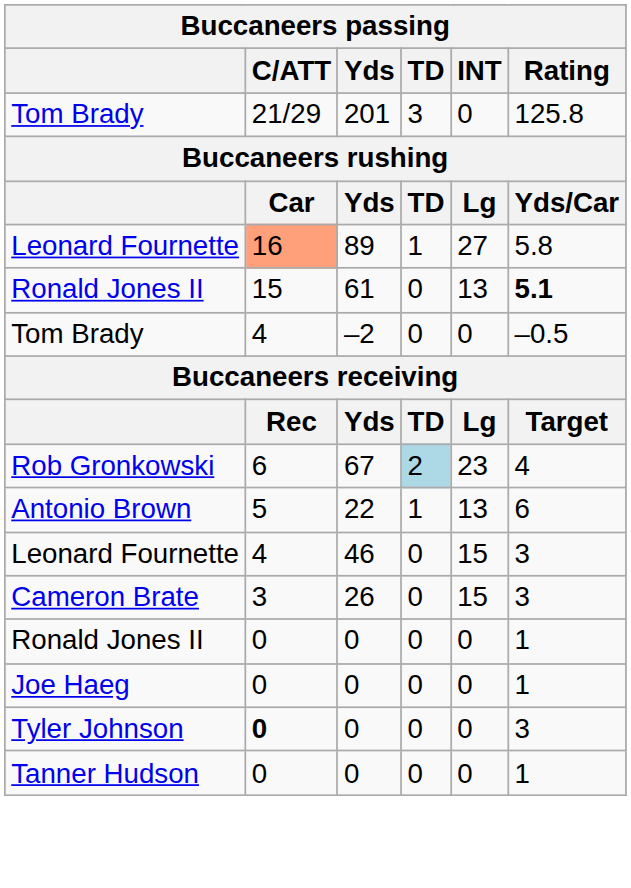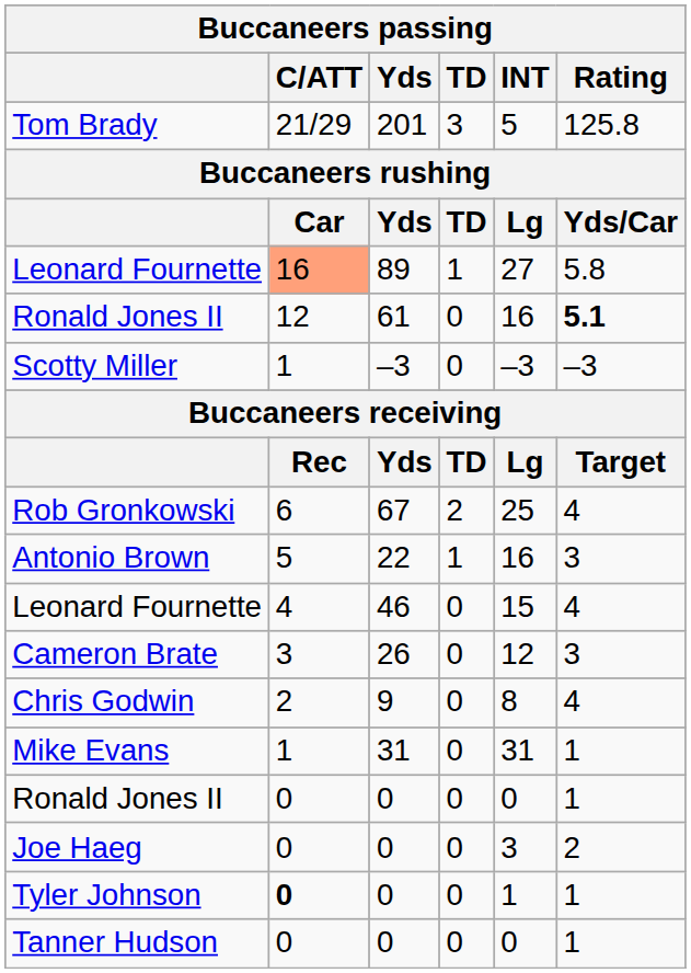Tom Brady / 201 | INT: 0 -> 5
Ronald Jones II / 61 | C/ATT: 15 -> 12
Ronald Jones II / 61 | INT: 13 -> 16
- row: Tom Brady | 4 | –2 | 0 | 0 | –0.5
+ row: Scotty Miller | 1 | –3 | 0 | –3 | –3
Rob Gronkowski | TD: lightblue background -> no background
Rob Gronkowski | INT: 23 -> 25
Antonio Brown | INT: 13 -> 16
Antonio Brown | Rating: 6 -> 3
Leonard Fournette / 46 | Rating: 3 -> 4
Cameron Brate | INT: 15 -> 12
+ row: Chris Godwin | 2 | 9 | 0 | 8 | 4
+ row: Mike Evans | 1 | 31 | 0 | 31 | 1
Joe Haeg | INT: 0 -> 3
Joe Haeg | Rating: 1 -> 2
Tyler Johnson | INT: 0 -> 1
Tyler Johnson | Rating: 3 -> 1
